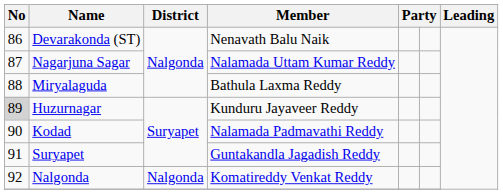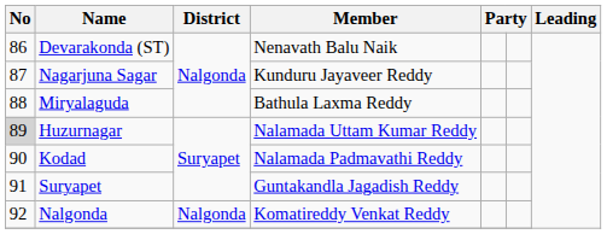Nagarjuna Sagar | Member: Nalamada Uttam Kumar Reddy -> Kunduru Jayaveer Reddy
Huzurnagar | Member: Kunduru Jayaveer Reddy -> Nalamada Uttam Kumar Reddy
